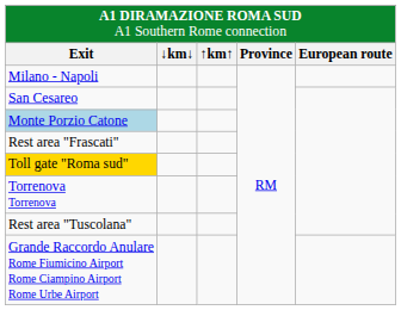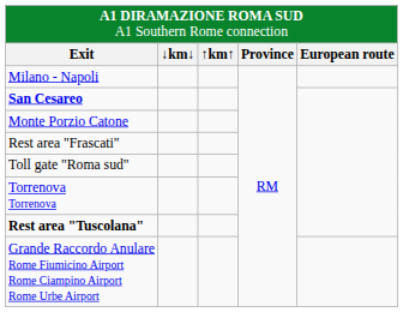San Cesareo | column 1: normal -> bold
Monte Porzio Catone | column 1: lightblue background -> no background
Toll gate "Roma sud" | column 1: gold background -> no background
Rest area "Tuscolana" | column 1: normal -> bold
